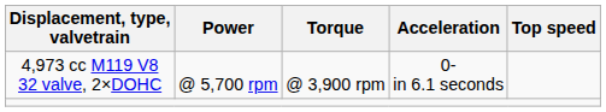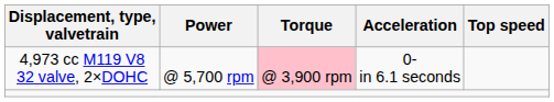4,973 cc M119 V8 32 valve, 2×DOHC | Torque: no background -> pink background
